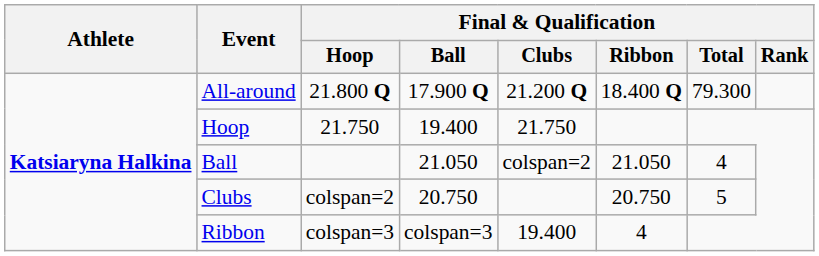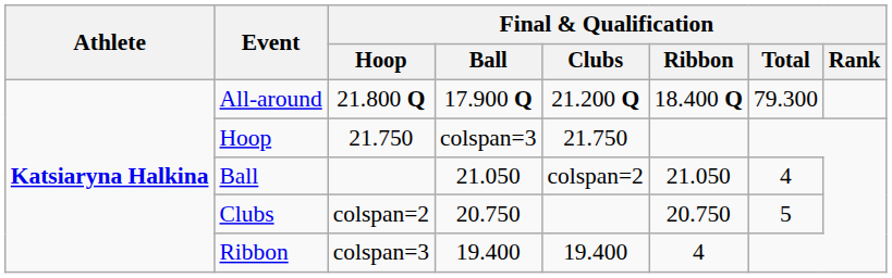row 4 | Final & Qualification / Ball: 19.400 -> colspan=3
row 7 | Final & Qualification / Ball: colspan=3 -> 19.400
